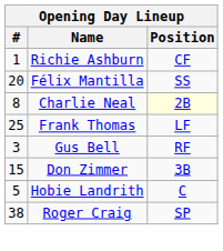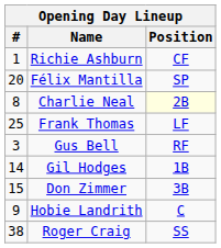Félix Mantilla | Position: SS -> SP
+ row: 14 | Gil Hodges | 1B
Hobie Landrith | #: 5 -> 9
Roger Craig | Position: SP -> SS
